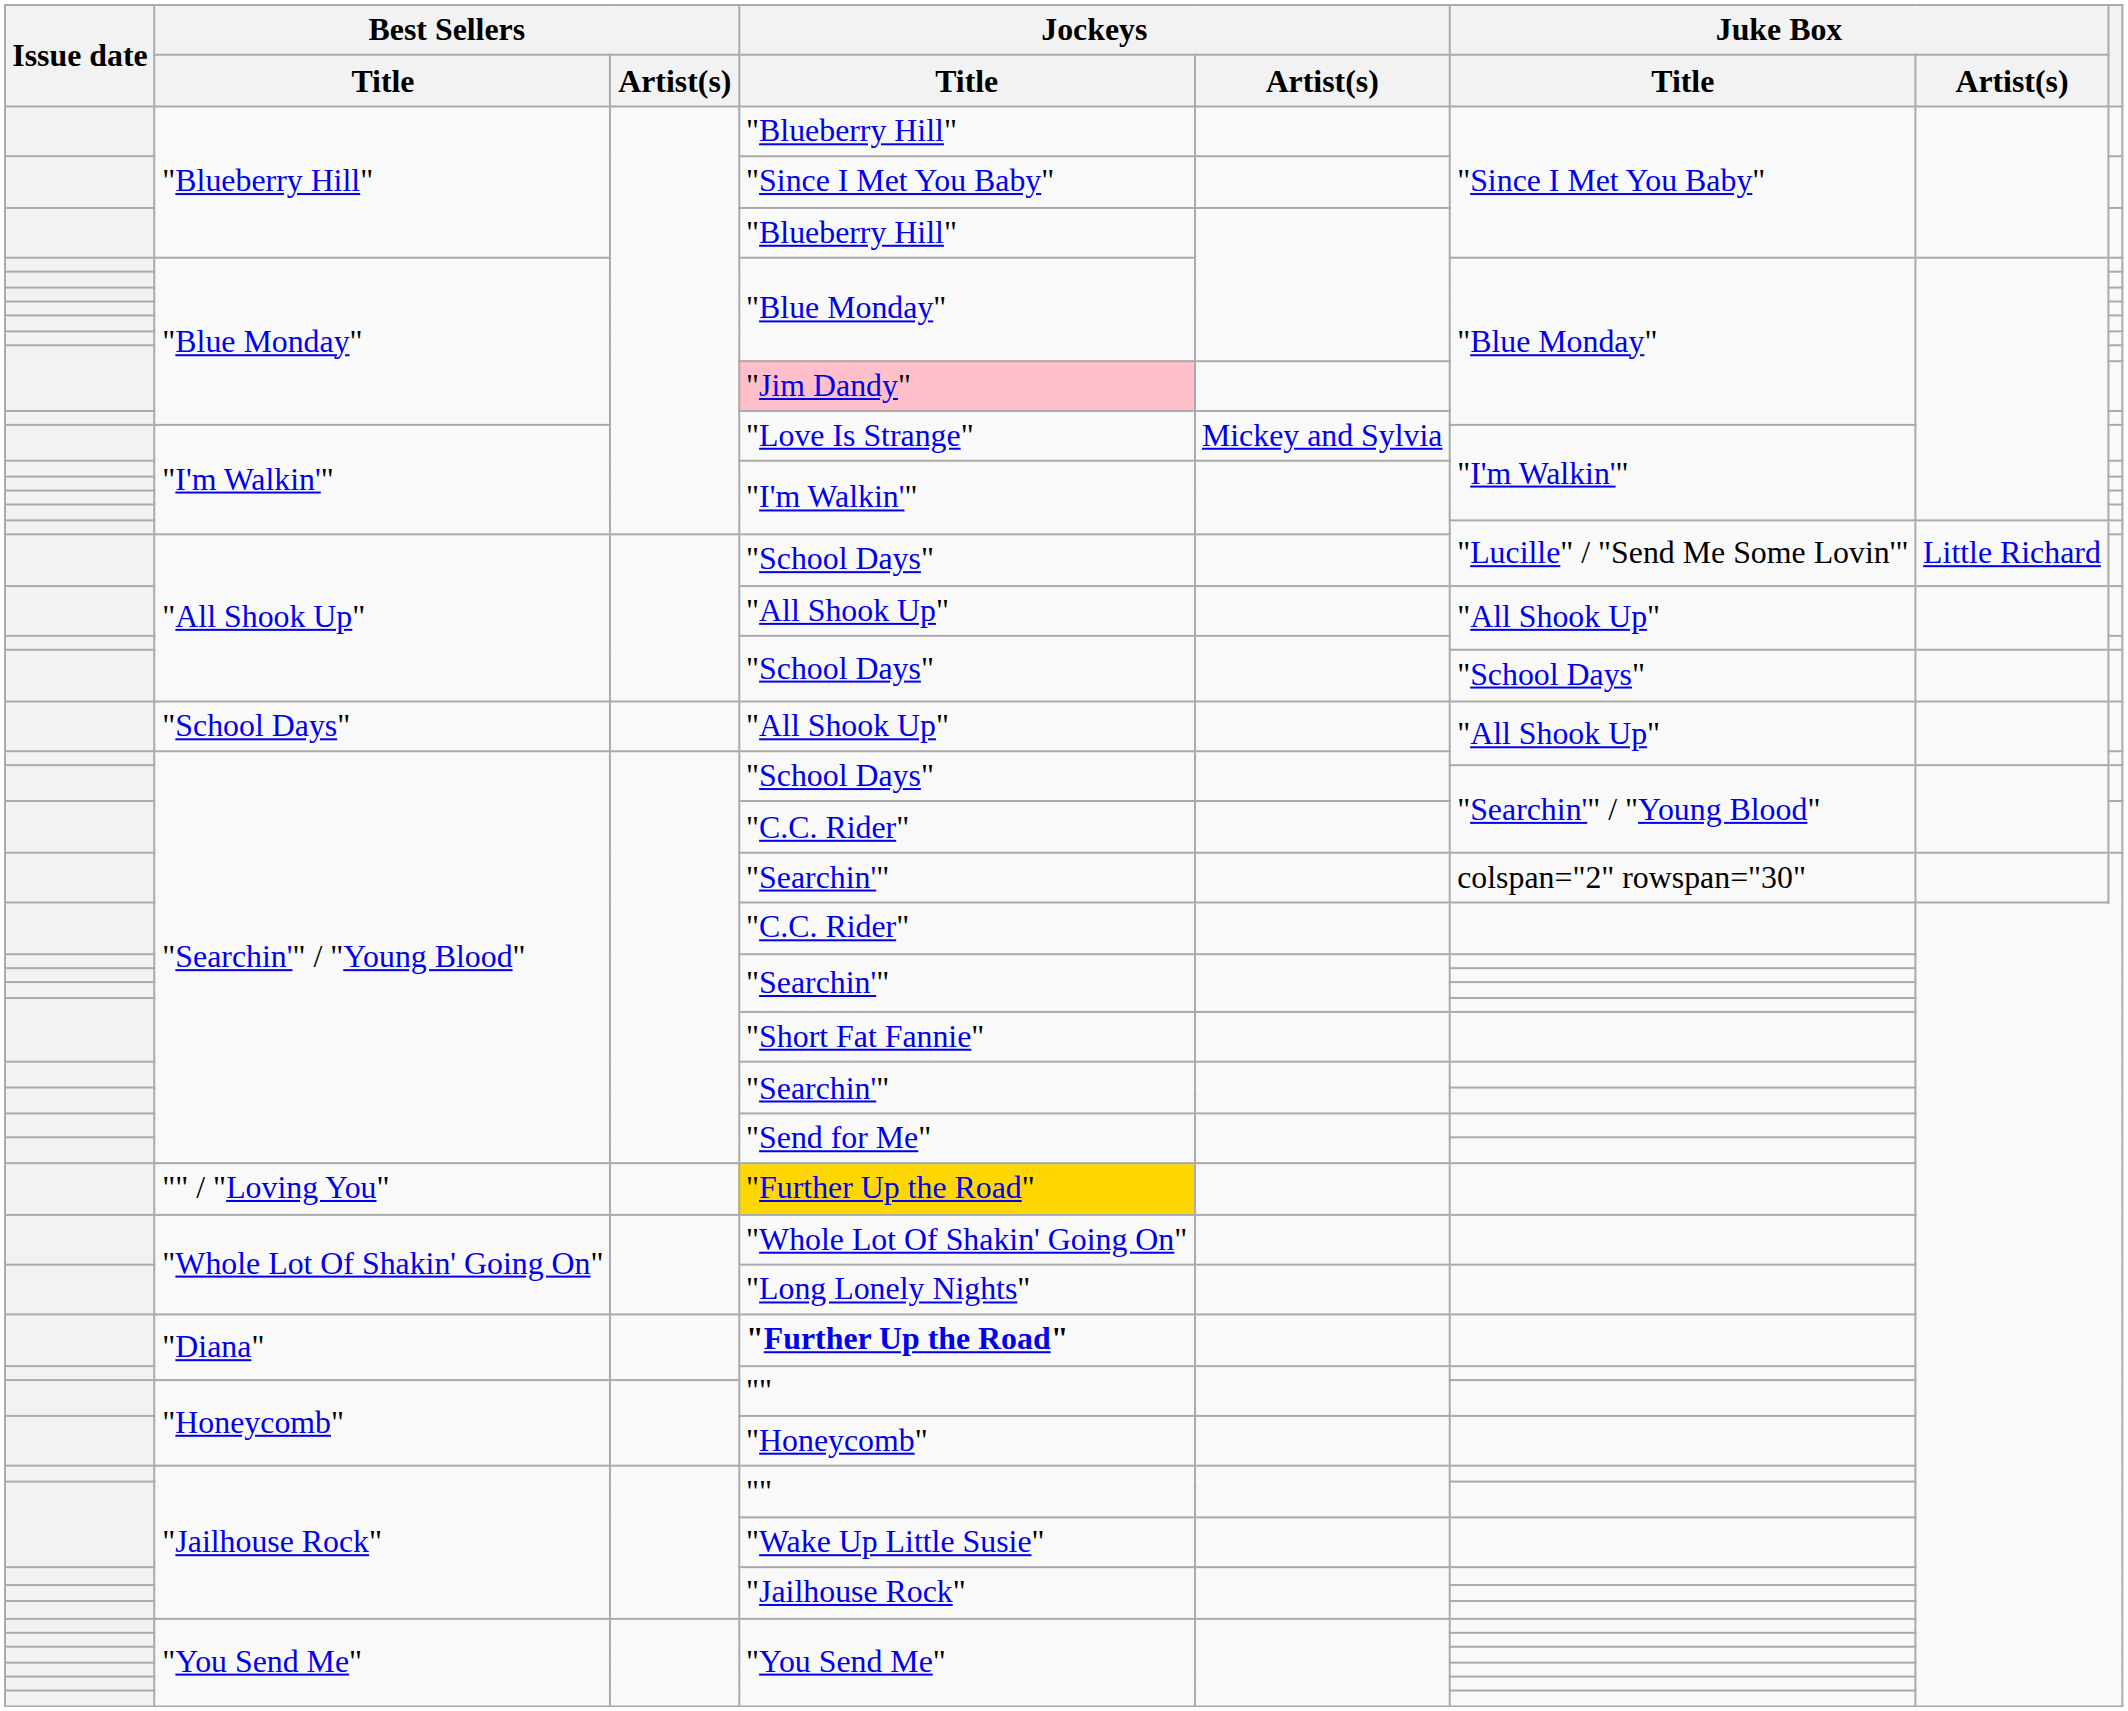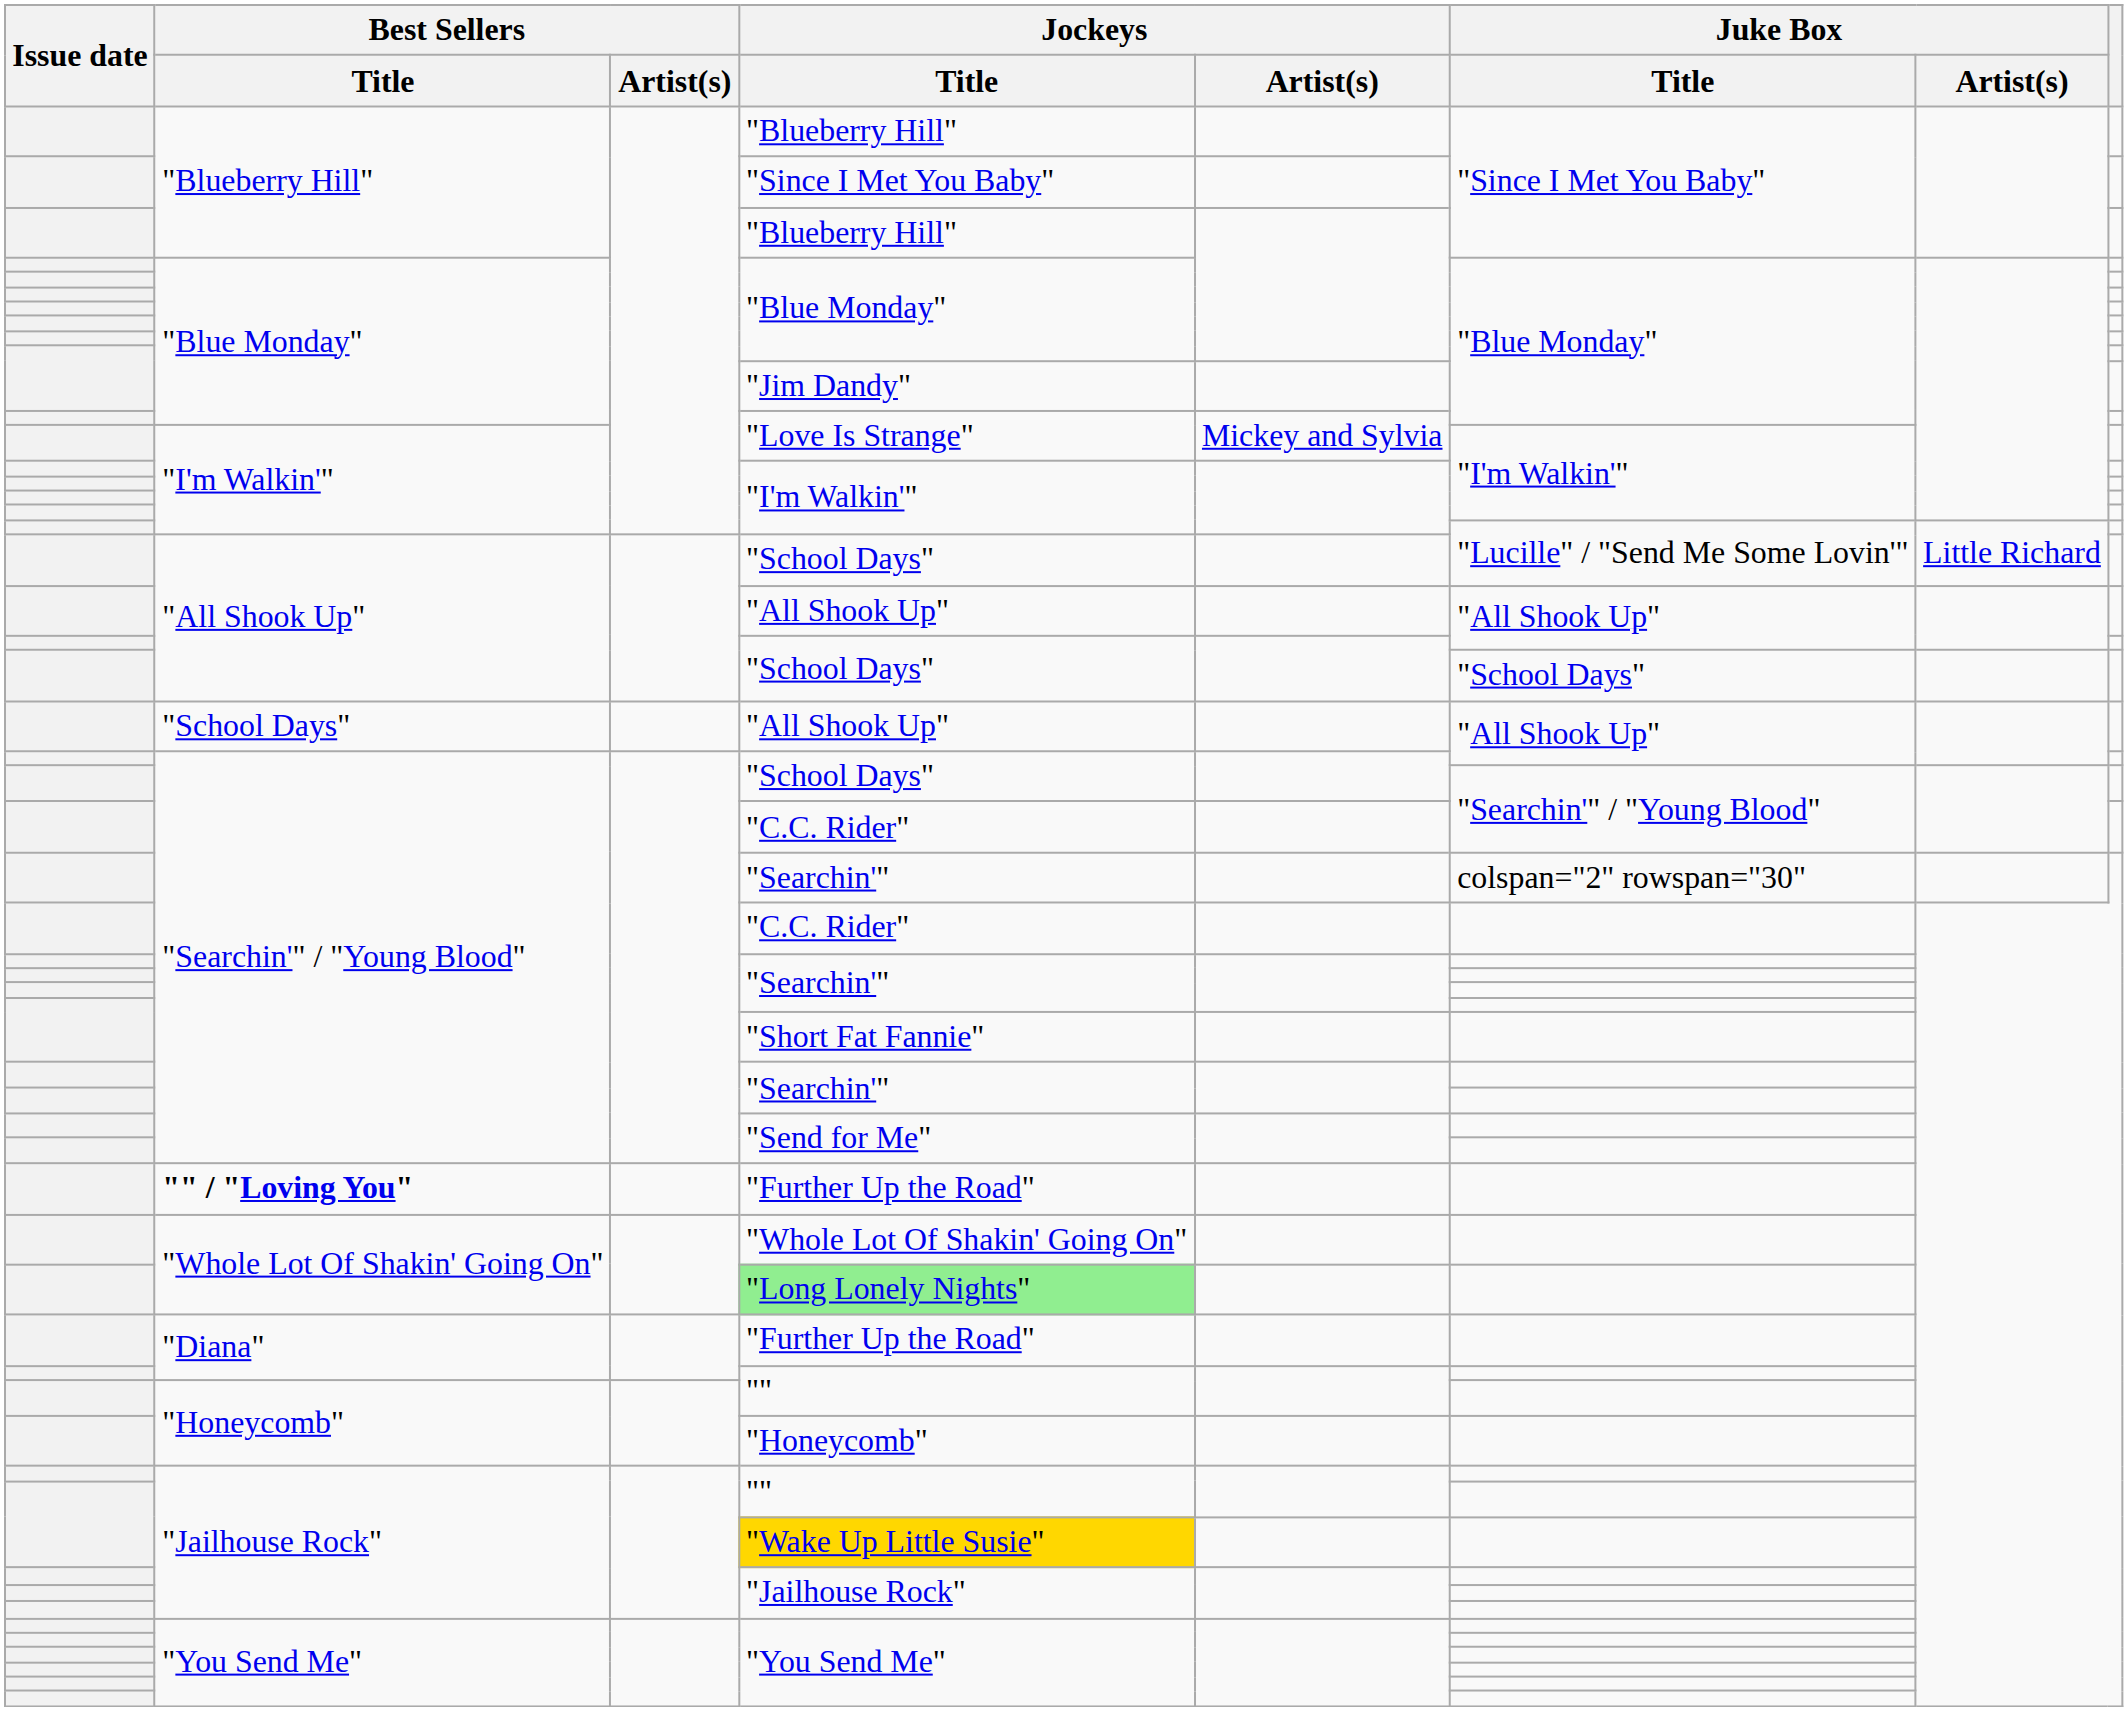"Jim Dandy" | Jockeys / Title: pink background -> no background
"" / "Loving You" / "Further Up the Road" | Best Sellers / Title: normal -> bold
"" / "Loving You" / "Further Up the Road" | Jockeys / Title: gold background -> no background
"Long Lonely Nights" | Jockeys / Title: no background -> lightgreen background
"Diana" / "Further Up the Road" | Jockeys / Title: bold -> normal
"Wake Up Little Susie" | Jockeys / Title: no background -> gold background
